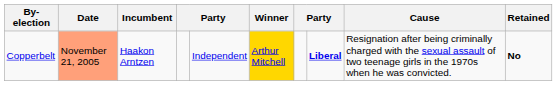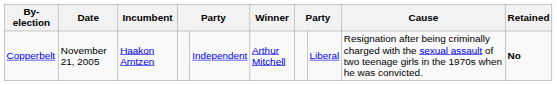Copperbelt | Date: lightsalmon background -> no background
Copperbelt | Winner: gold background -> no background
Copperbelt | column 8: bold -> normal
